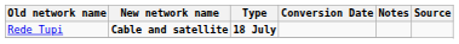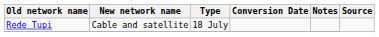Rede Tupi | New network name: bold -> normal
Rede Tupi | Type: bold -> normal
